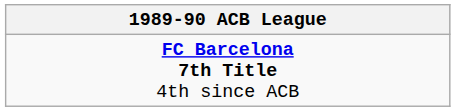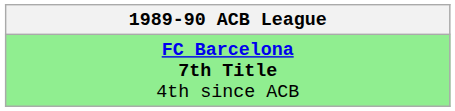row 2 | column 1: no background -> lightgreen background
